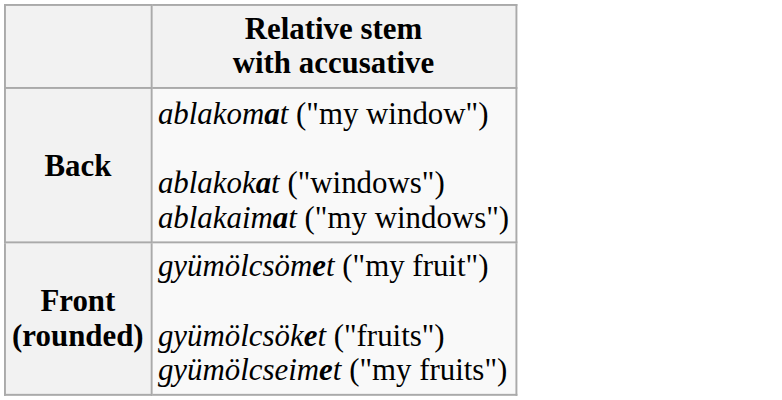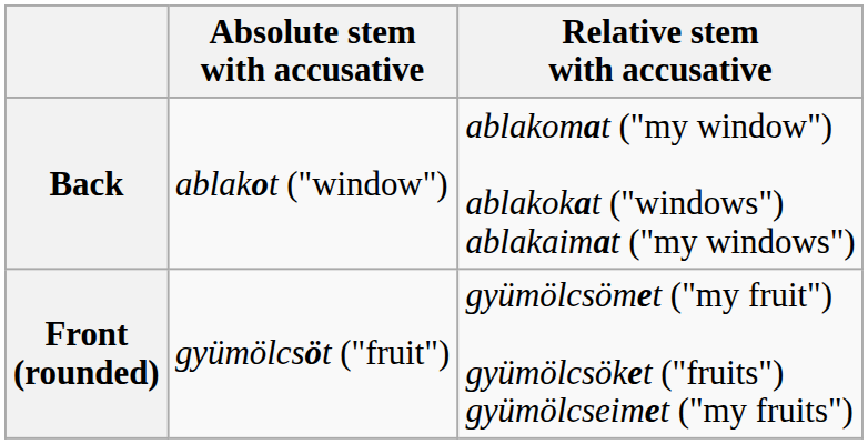+ column: Absolute stem with accusative | ablakot ("window") | gyümölcsöt ("fruit")
